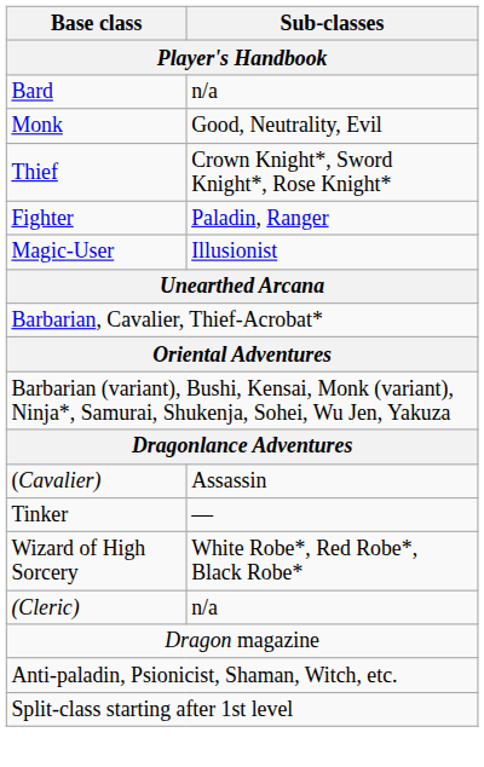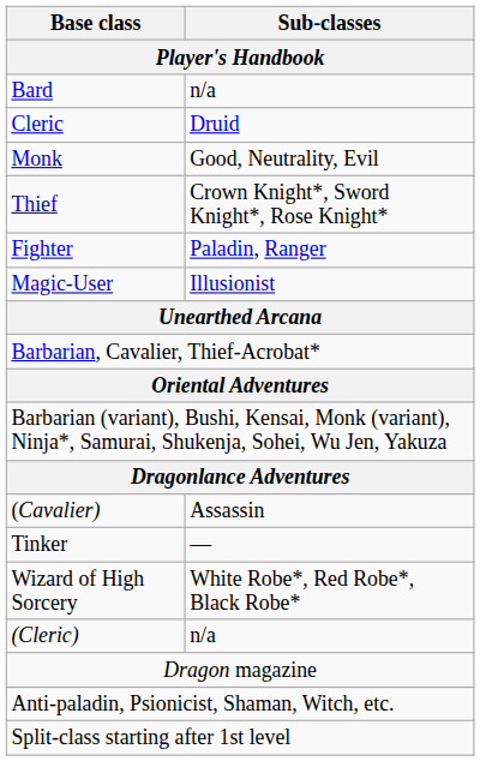+ row: Cleric | Druid
